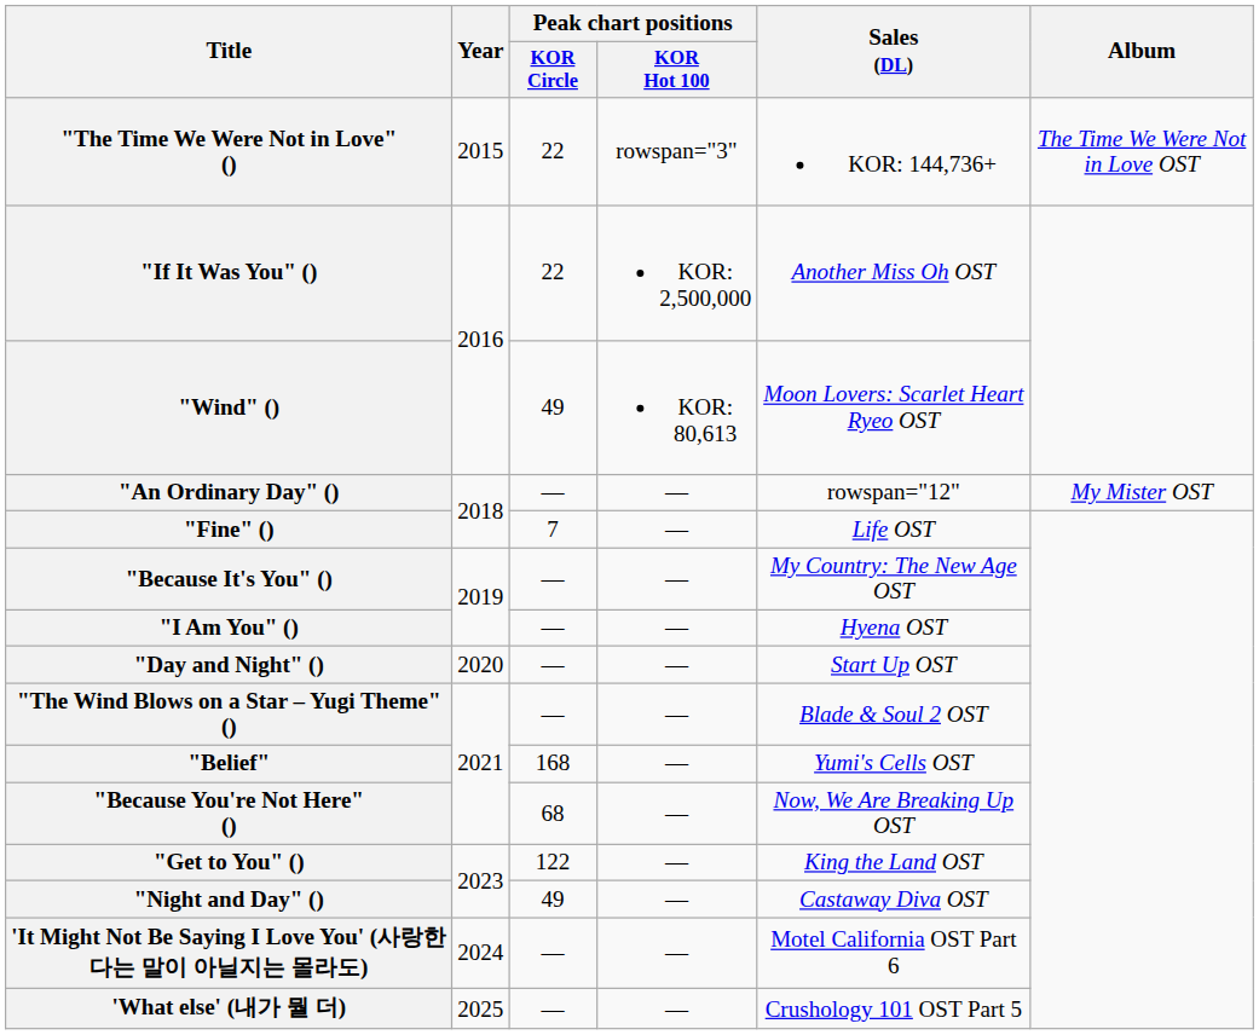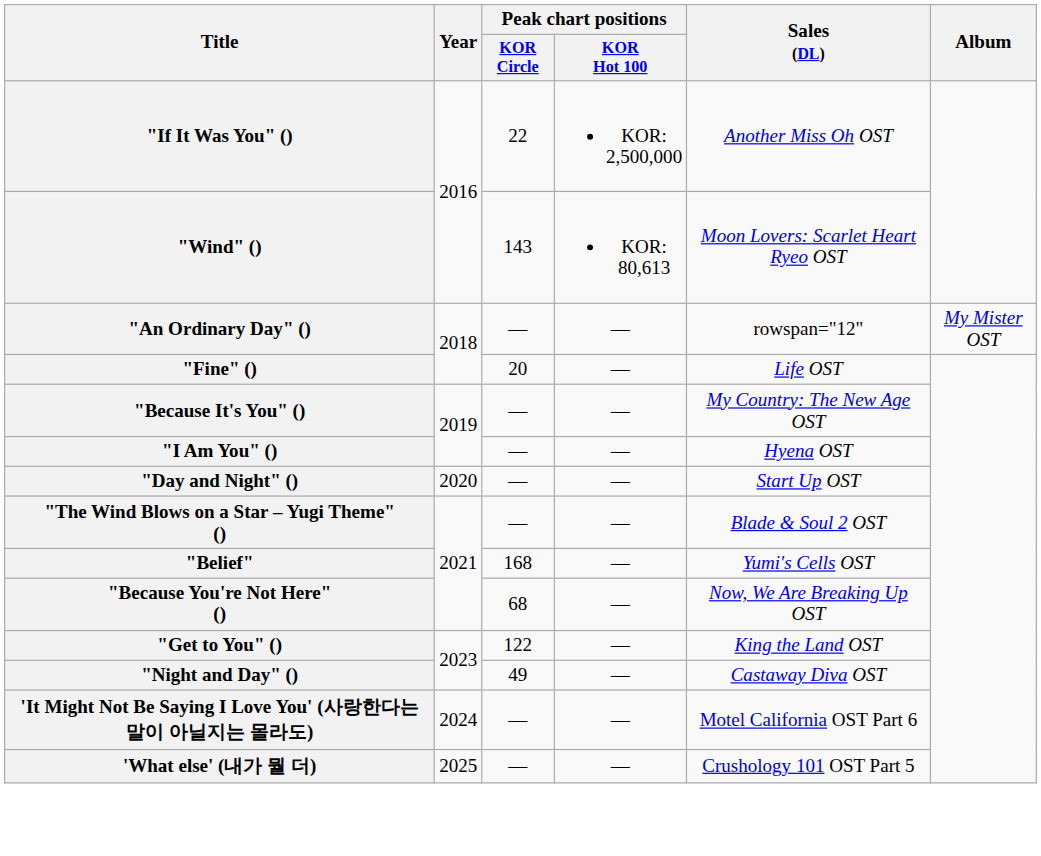- row: "The Time We Were Not in Love" () | 2015 | 22 | rowspan="3" | KOR: 144,736+ | The Time We Were Not in Love OST
"Wind" () | Peak chart positions / KOR Circle: 49 -> 143
"Fine" () | Peak chart positions / KOR Circle: 7 -> 20
